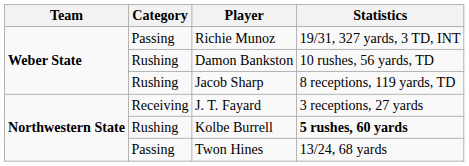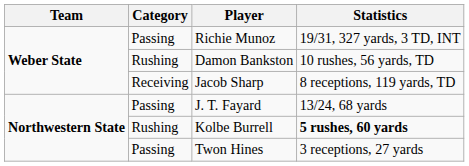Jacob Sharp | Category: Rushing -> Receiving
J. T. Fayard | Category: Receiving -> Passing
J. T. Fayard | Statistics: 3 receptions, 27 yards -> 13/24, 68 yards
Twon Hines | Statistics: 13/24, 68 yards -> 3 receptions, 27 yards
